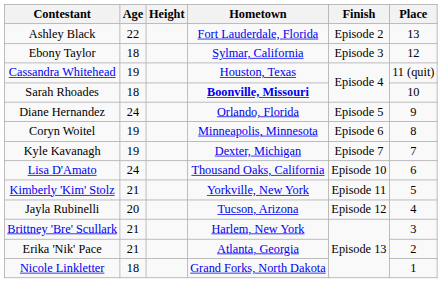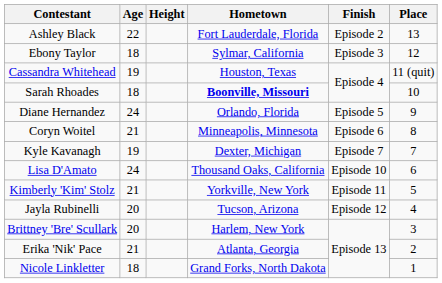Coryn Woitel | Age: 19 -> 21
Brittney 'Bre' Scullark | Age: 21 -> 20
